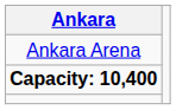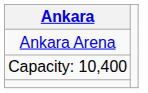Capacity: 10,400 | Ankara: bold -> normal
